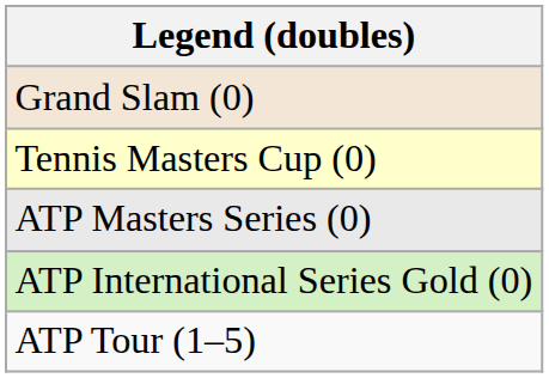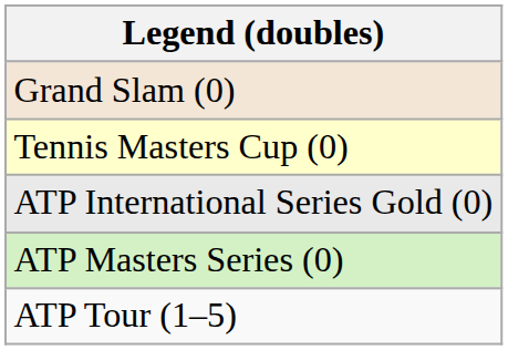row 4 | column 1: ATP Masters Series (0) -> ATP International Series Gold (0)
row 5 | column 1: ATP International Series Gold (0) -> ATP Masters Series (0)
